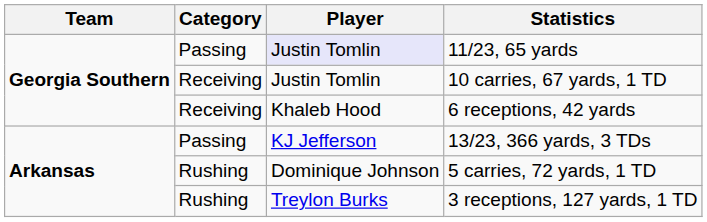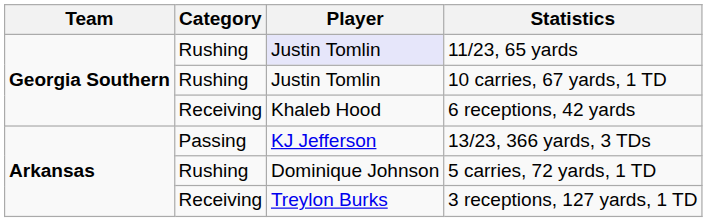11/23, 65 yards | Category: Passing -> Rushing
10 carries, 67 yards, 1 TD | Category: Receiving -> Rushing
3 receptions, 127 yards, 1 TD | Category: Rushing -> Receiving
